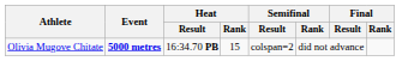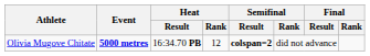Olivia Mugove Chitate | Heat / Rank: 15 -> 12
Olivia Mugove Chitate | Semifinal / Result: normal -> bold
